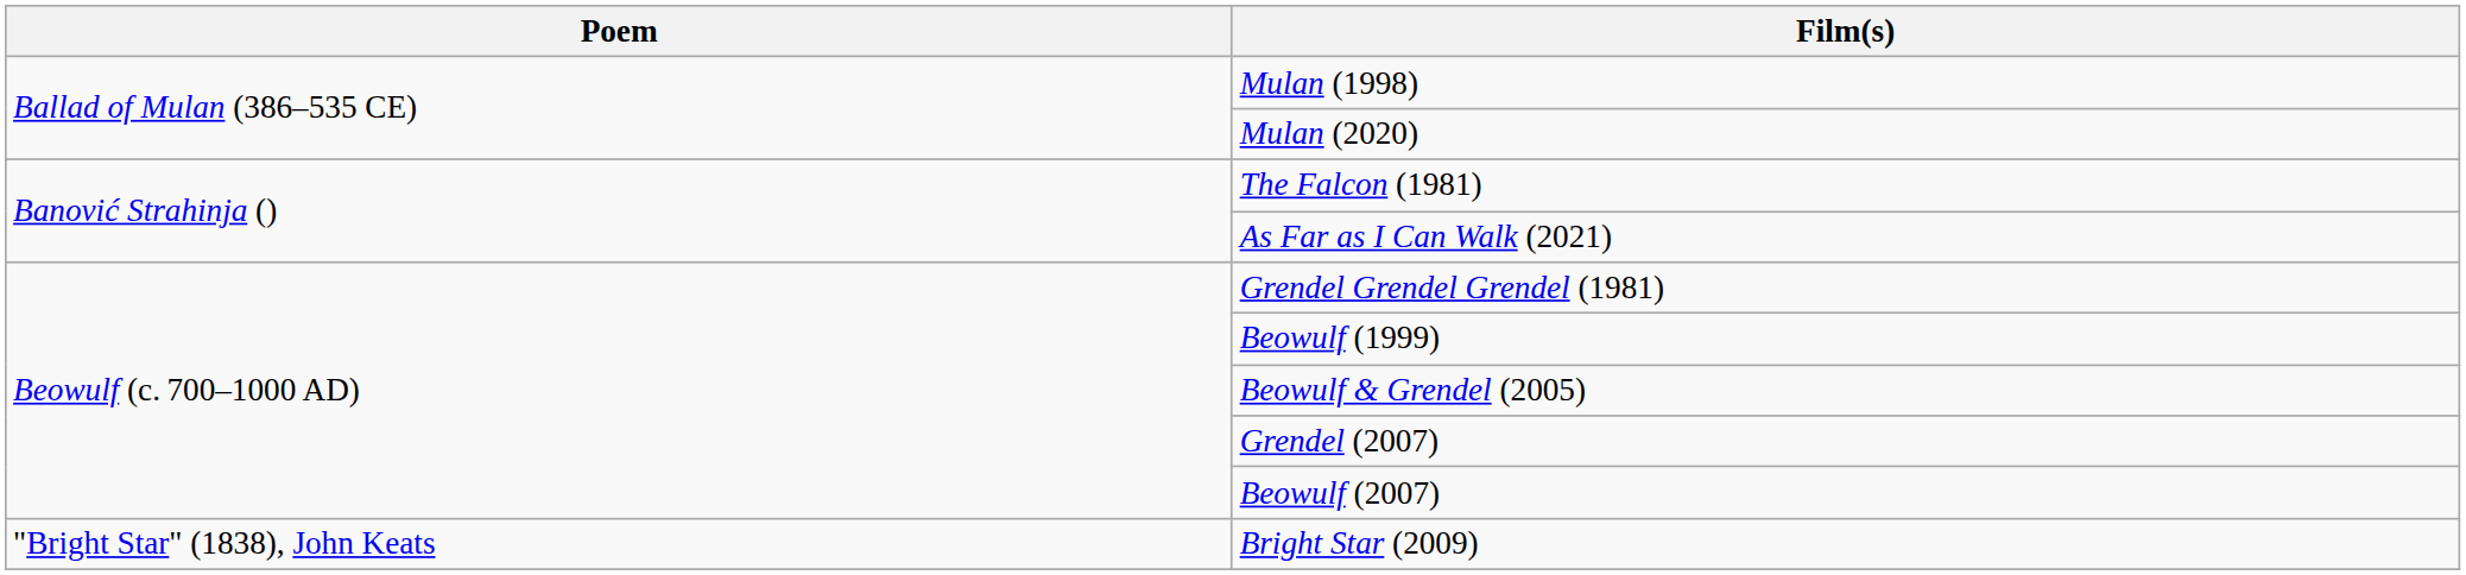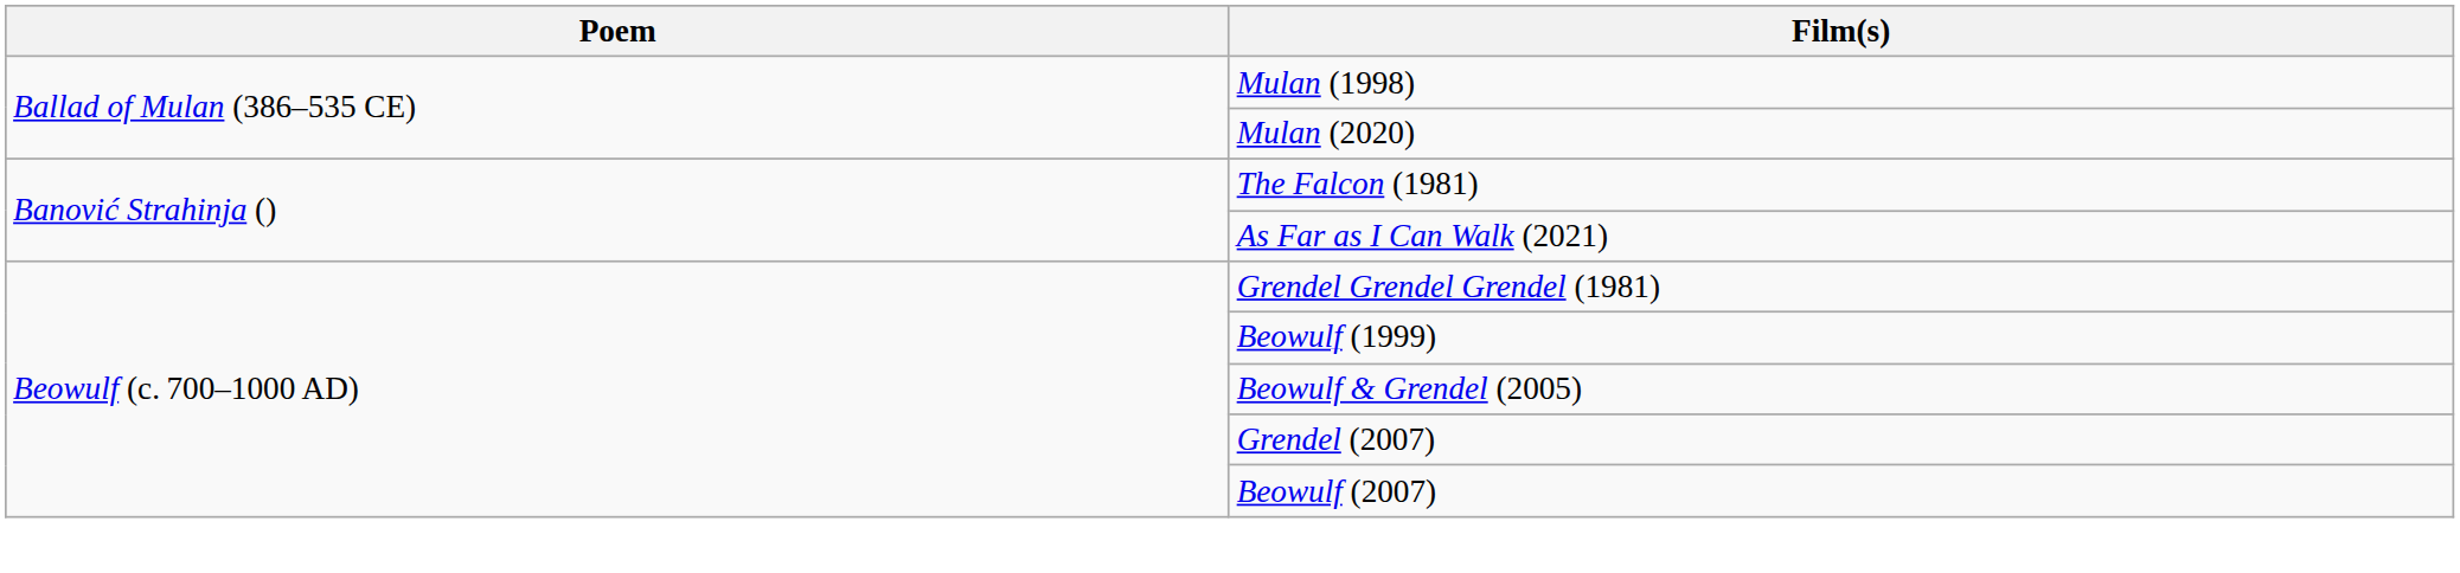- row: "Bright Star" (1838), John Keats | Bright Star (2009)
